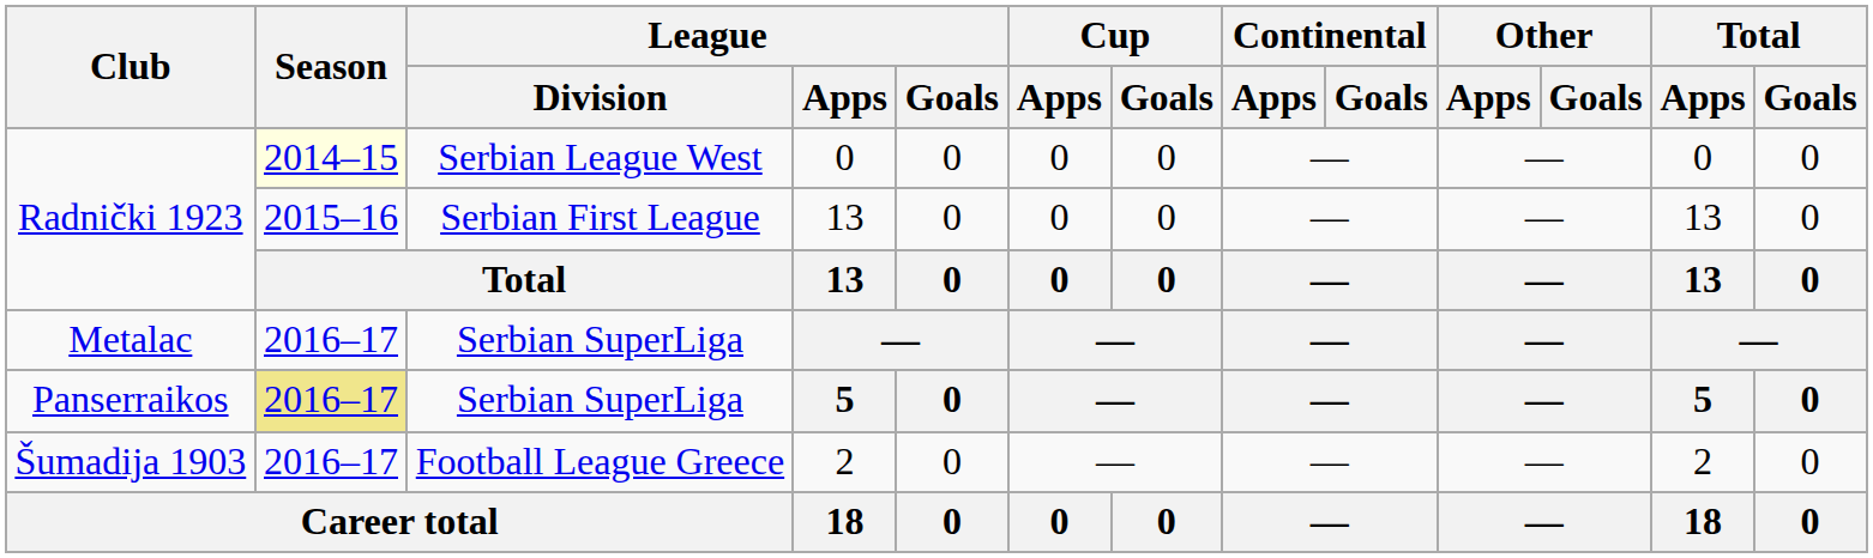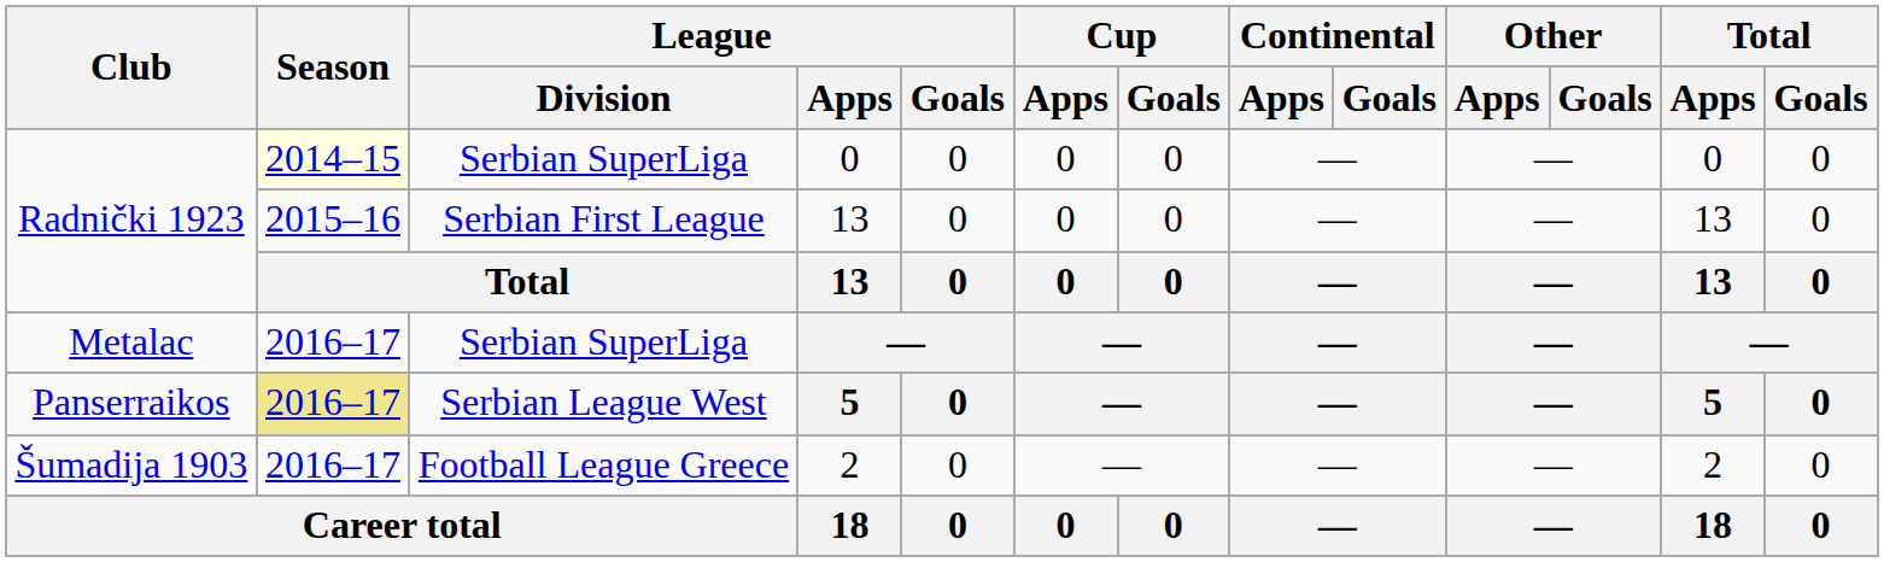row 3 | League / Division: Serbian League West -> Serbian SuperLiga
row 7 | League / Division: Serbian SuperLiga -> Serbian League West
